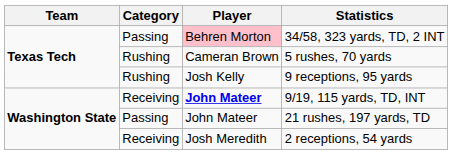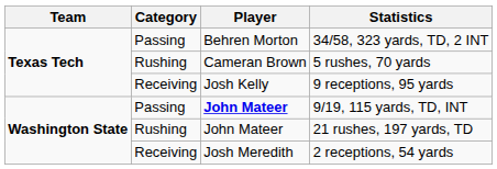34/58, 323 yards, TD, 2 INT | Player: pink background -> no background
9 receptions, 95 yards | Category: Rushing -> Receiving
9/19, 115 yards, TD, INT | Category: Receiving -> Passing
21 rushes, 197 yards, TD | Category: Passing -> Rushing
